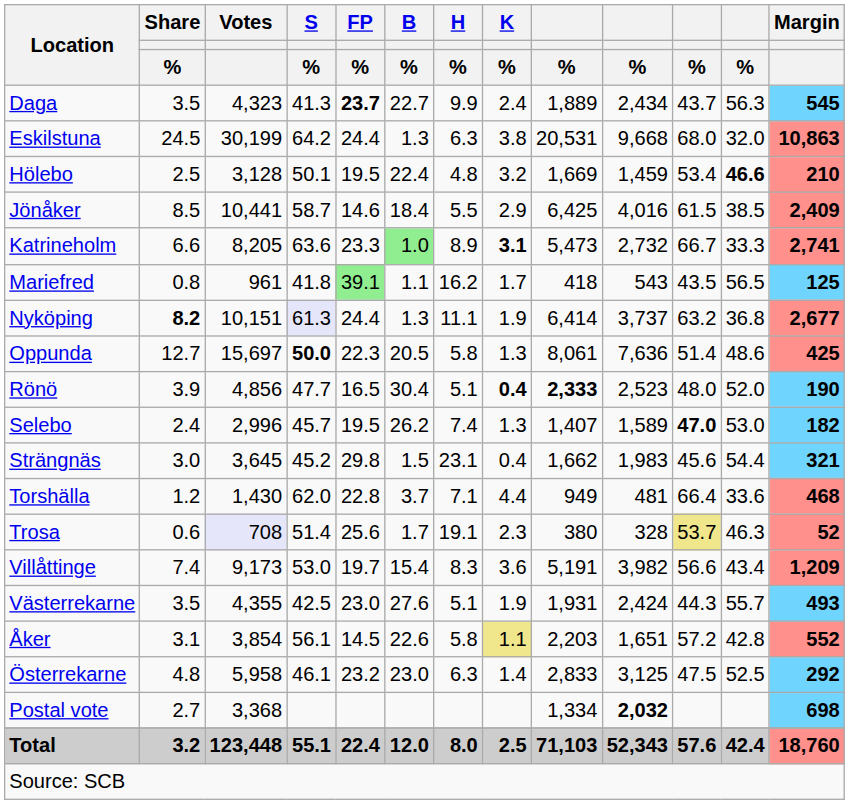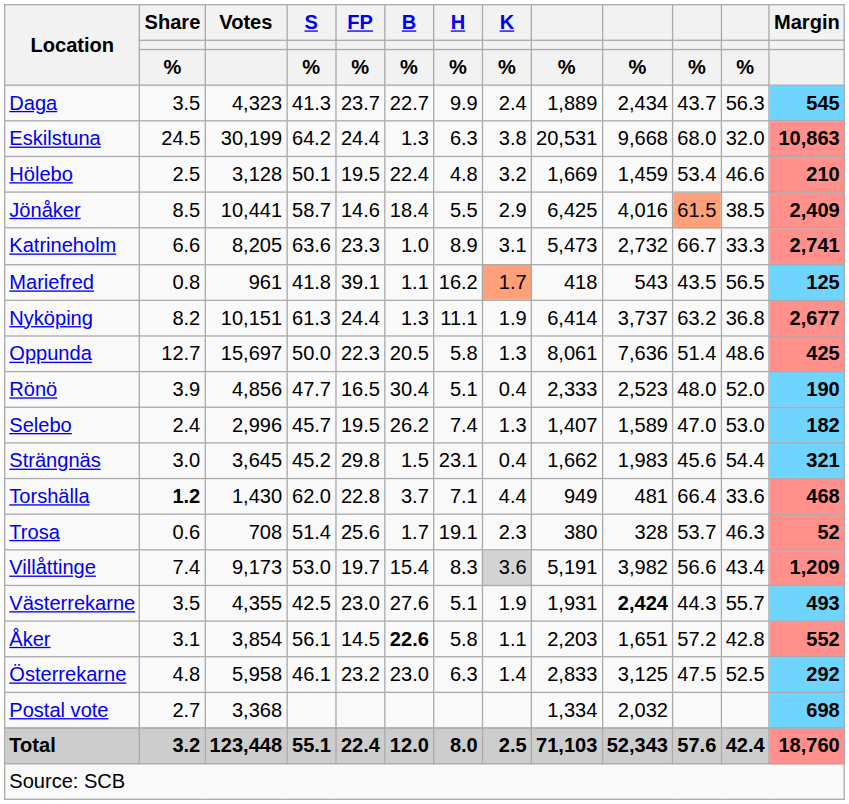Daga | FP / %: bold -> normal
Hölebo | column 12: bold -> normal
Jönåker | column 11: no background -> lightsalmon background
Katrineholm | B / %: lightgreen background -> no background
Katrineholm | K / %: bold -> normal
Mariefred | FP / %: lightgreen background -> no background
Mariefred | K / %: no background -> lightsalmon background
Nyköping | Share / %: bold -> normal
Nyköping | S / %: lavender background -> no background
Oppunda | S / %: bold -> normal
Rönö | K / %: bold -> normal
Rönö | column 9: bold -> normal
Selebo | column 11: bold -> normal
Torshälla | Share / %: normal -> bold
Trosa | Votes: lavender background -> no background
Trosa | column 11: khaki background -> no background
Villåttinge | K / %: no background -> lightgrey background
Västerrekarne | column 10: normal -> bold
Åker | B / %: normal -> bold
Åker | K / %: khaki background -> no background
Postal vote | column 10: bold -> normal
